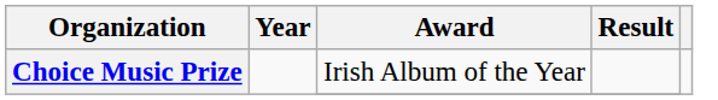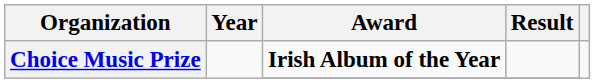Choice Music Prize / Irish Album of the Year | Award: normal -> bold
